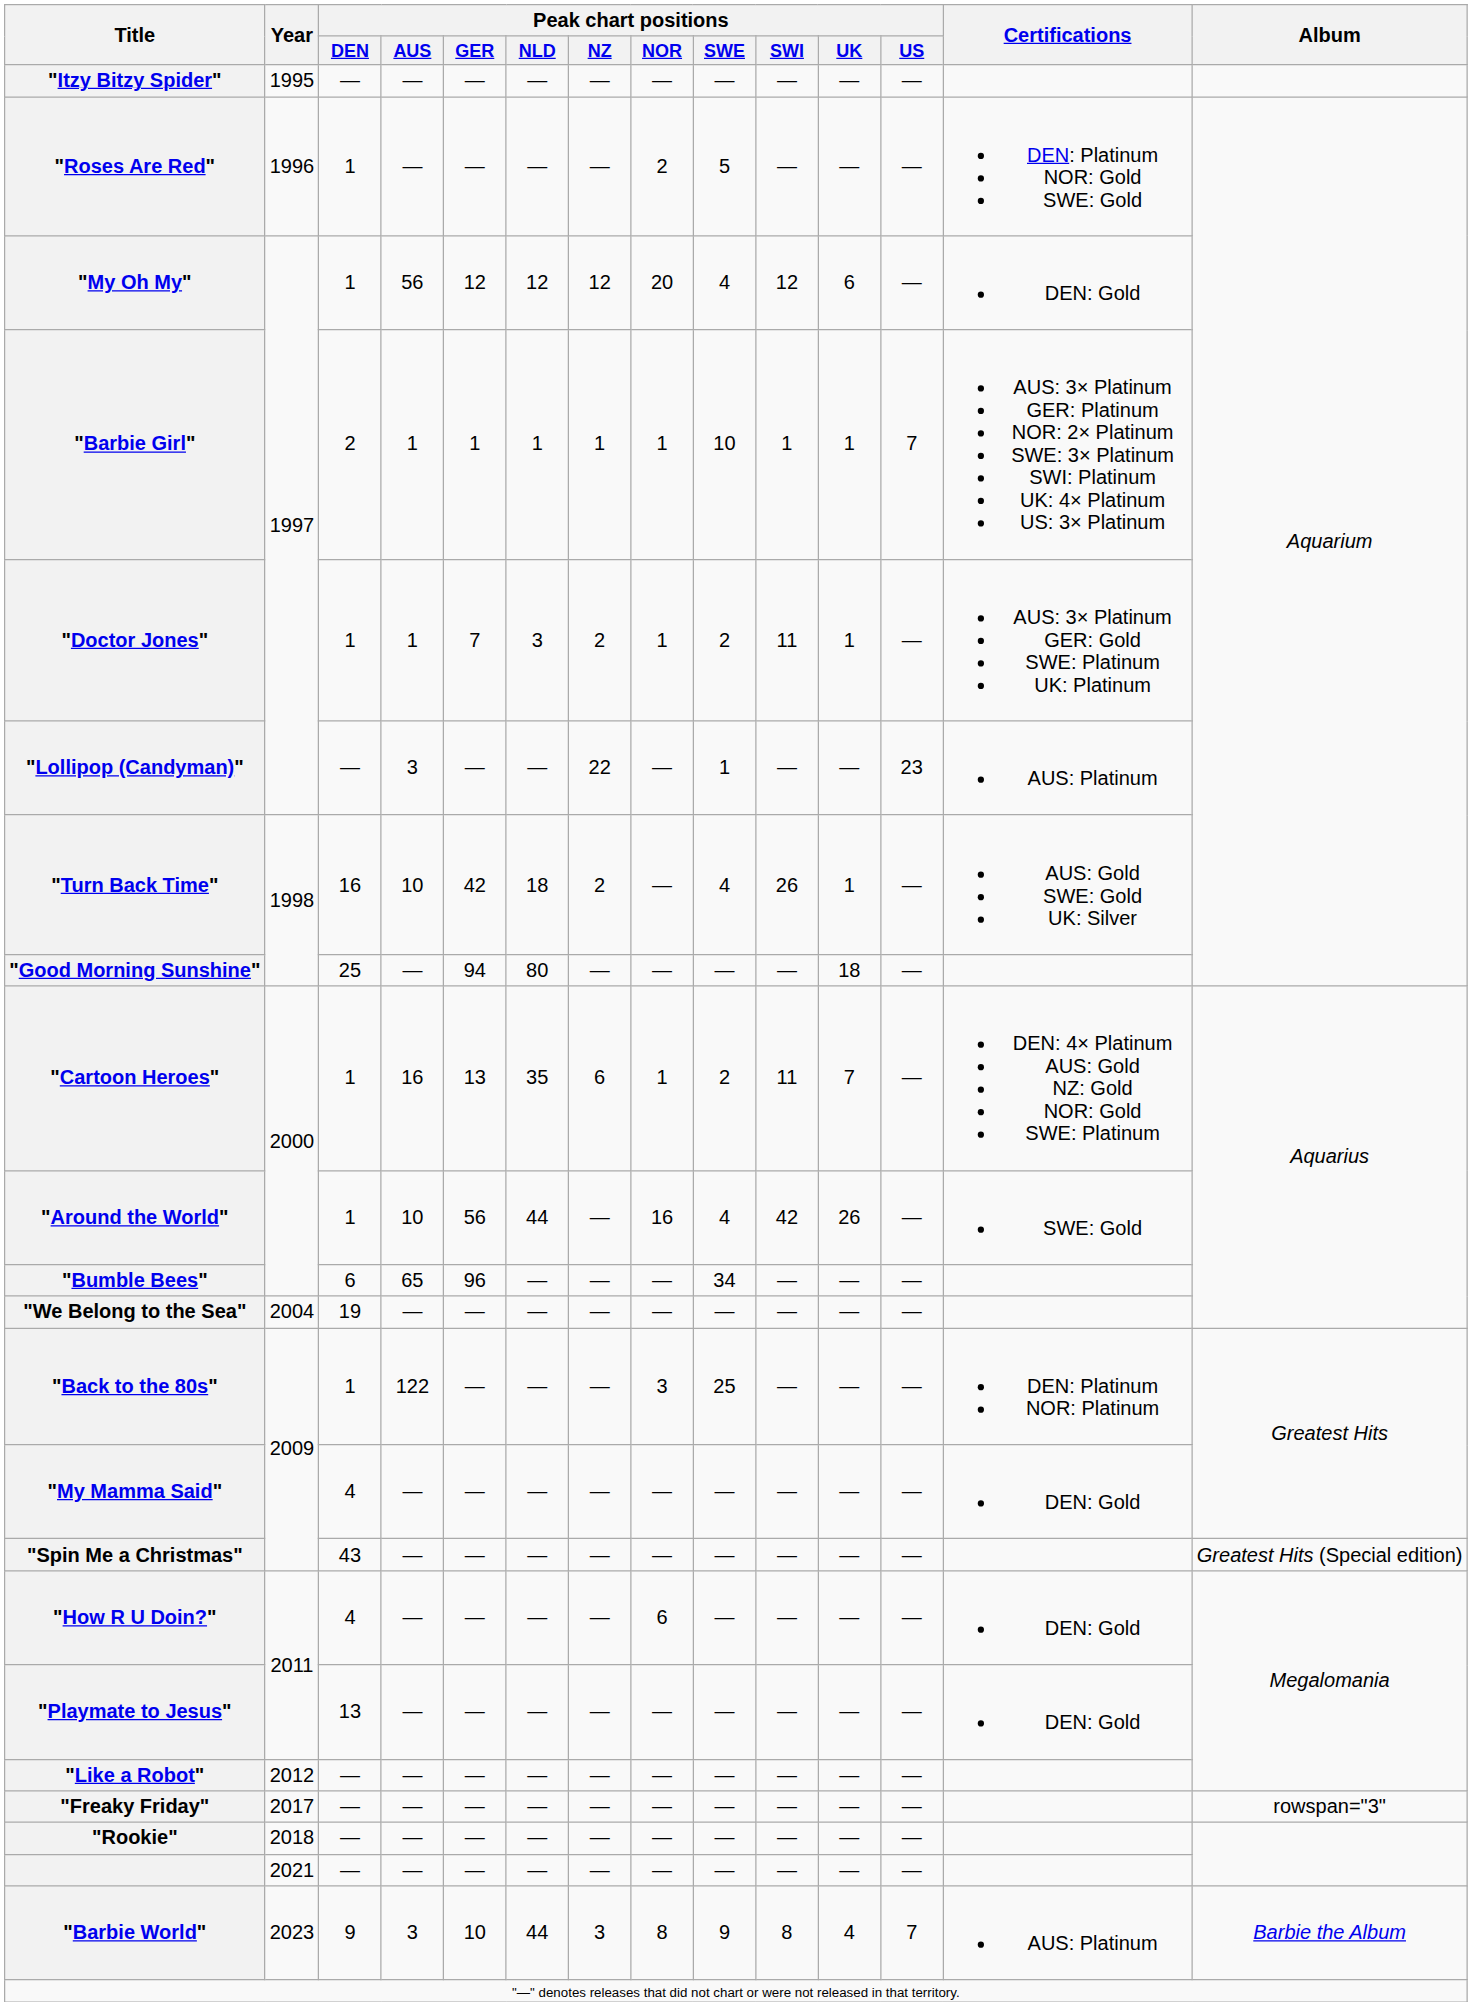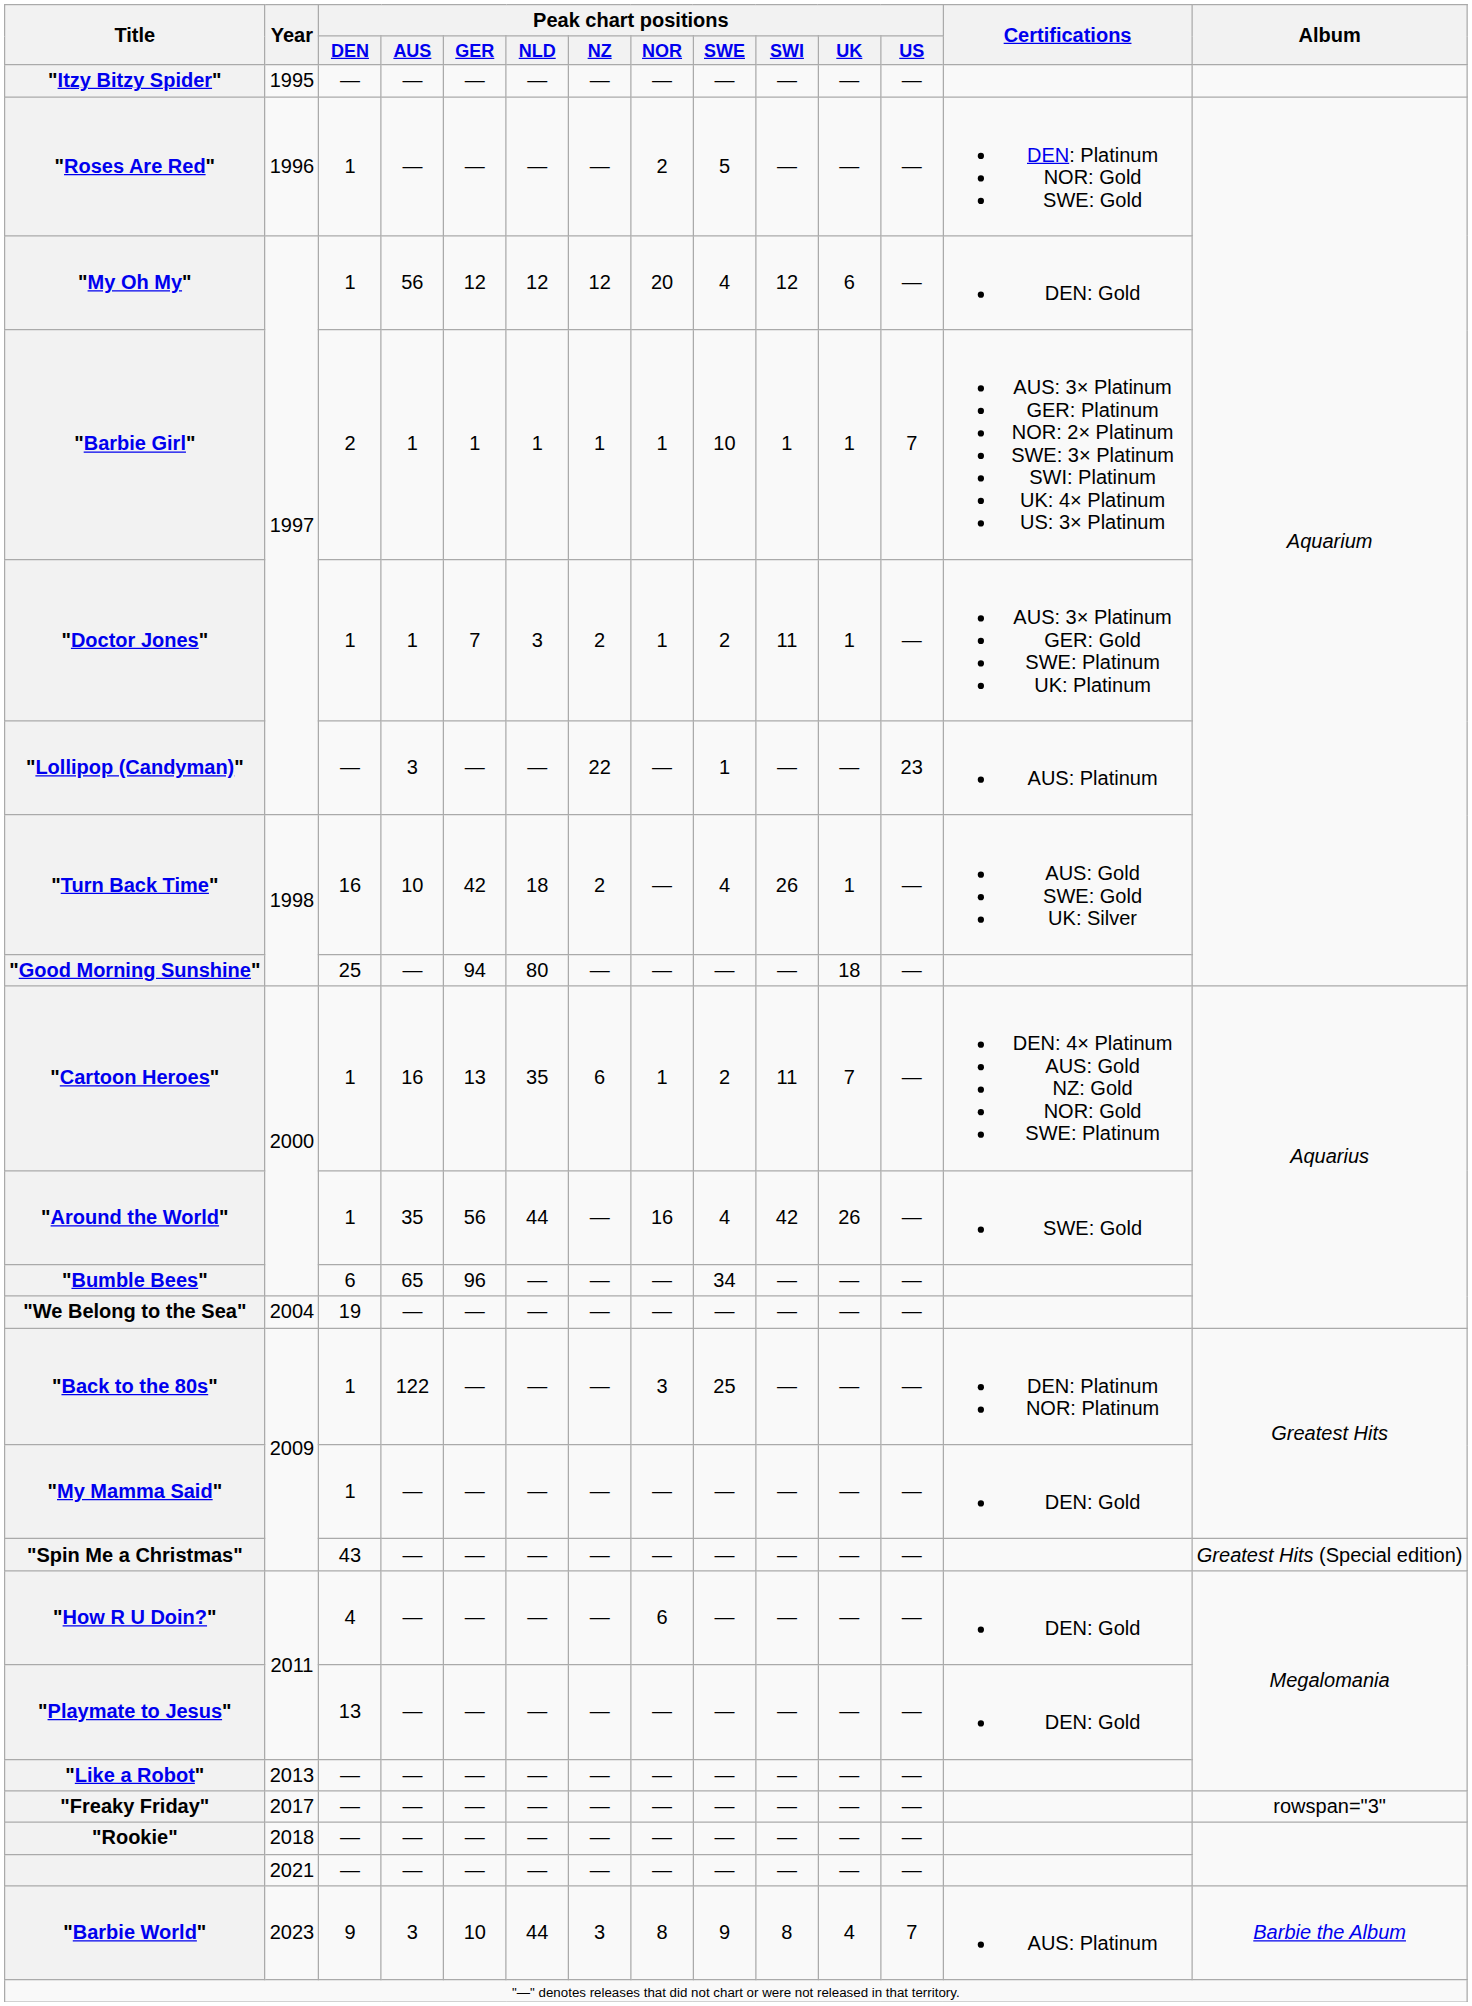"Around the World" | Peak chart positions / AUS: 10 -> 35
"My Mamma Said" | Peak chart positions / DEN: 4 -> 1
"Like a Robot" | Year: 2012 -> 2013
